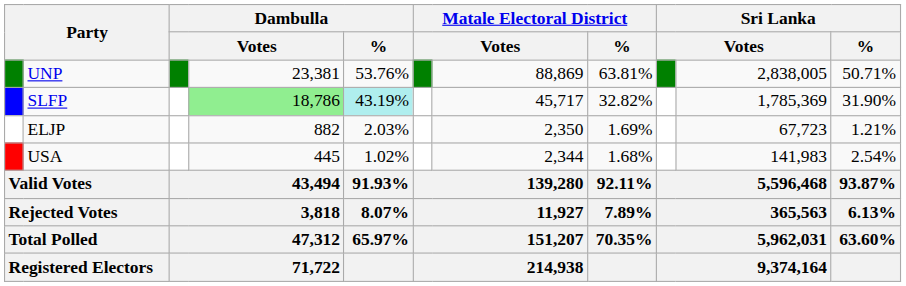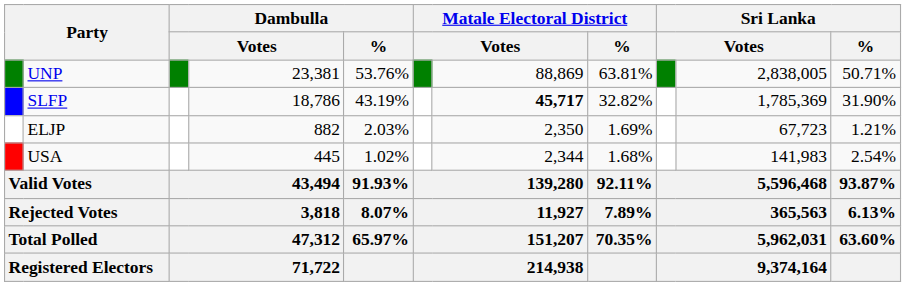SLFP | column 4: lightgreen background -> no background
SLFP | Dambulla / %: paleturquoise background -> no background
SLFP | column 7: normal -> bold
